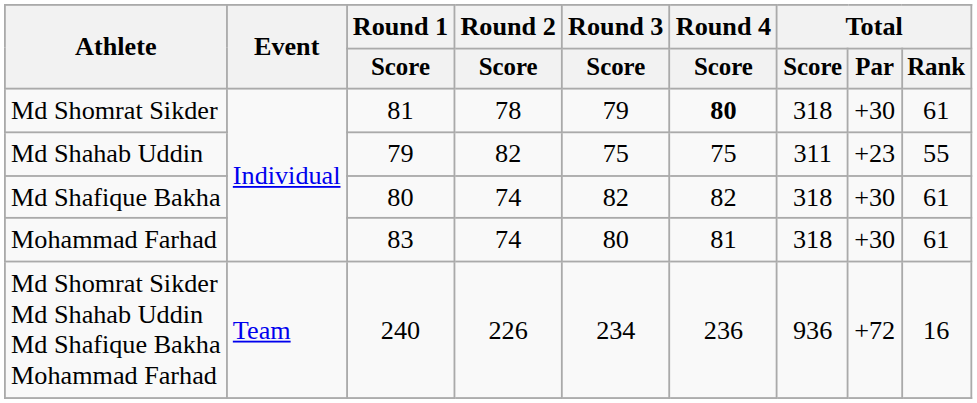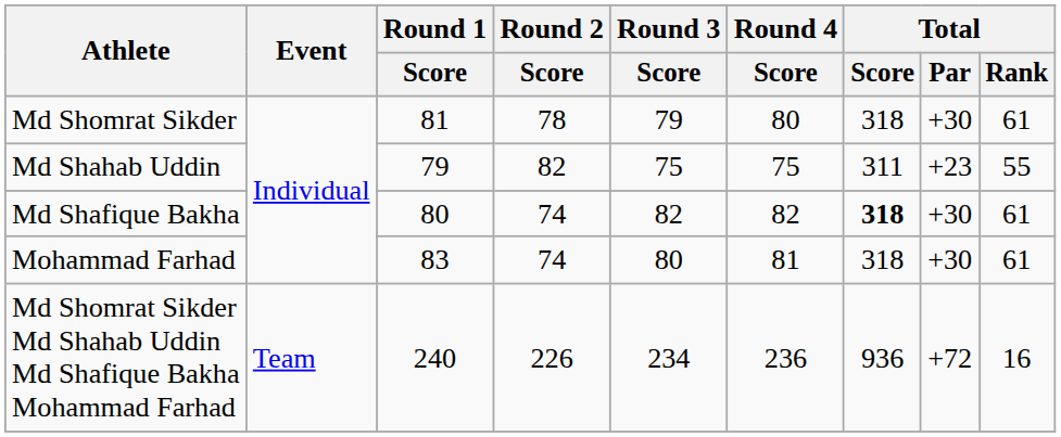Md Shomrat Sikder | Round 4 / Score: bold -> normal
Md Shafique Bakha | Total / Score: normal -> bold
